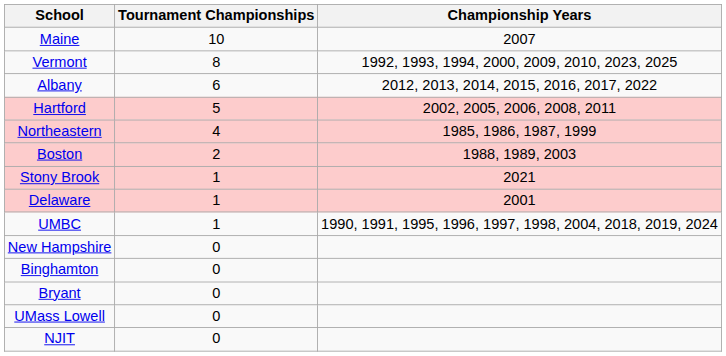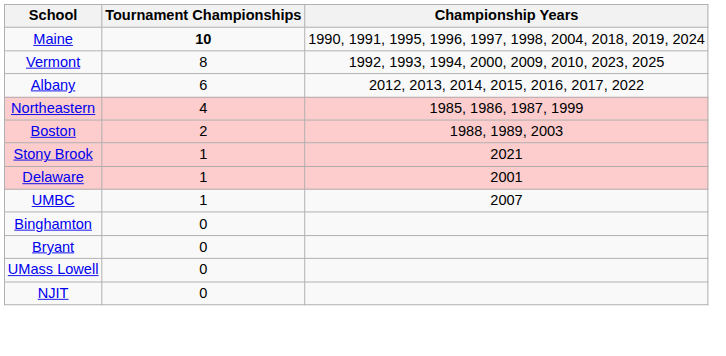Maine | Tournament Championships: normal -> bold
Maine | Championship Years: 2007 -> 1990, 1991, 1995, 1996, 1997, 1998, 2004, 2018, 2019, 2024
- row: Hartford | 5 | 2002, 2005, 2006, 2008, 2011
UMBC | Championship Years: 1990, 1991, 1995, 1996, 1997, 1998, 2004, 2018, 2019, 2024 -> 2007
- row: New Hampshire | 0
